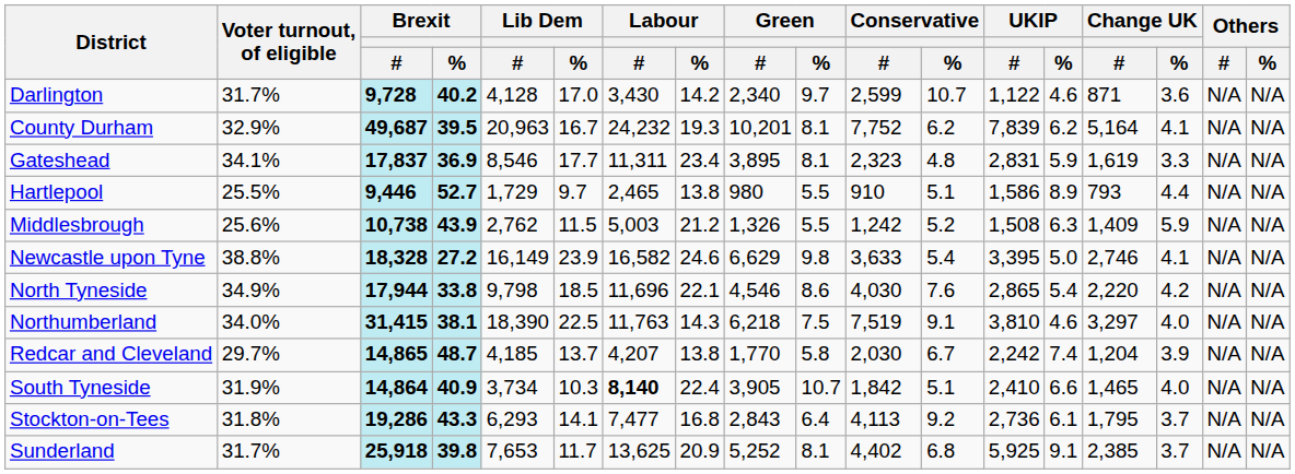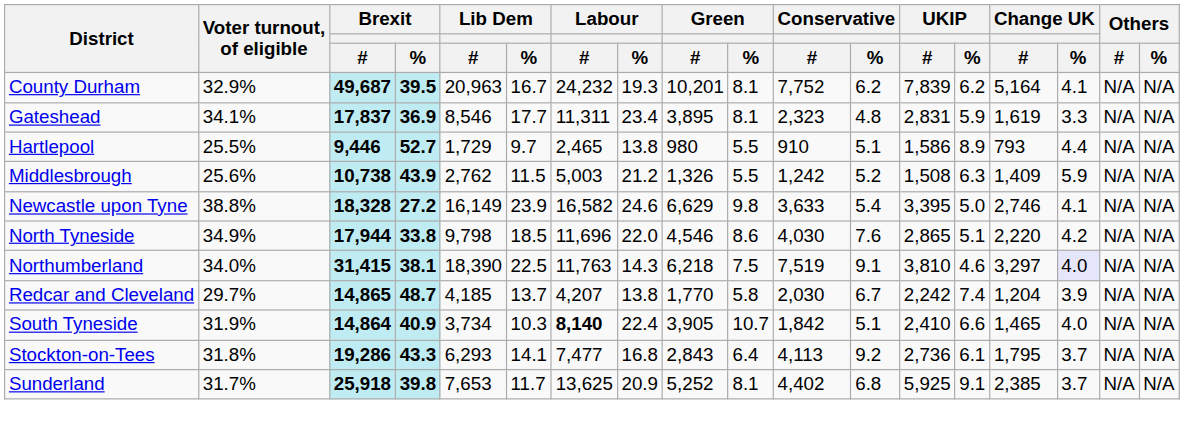- row: Darlington | 31.7% | 9,728 | 40.2 | 4,128 | 17.0 | 3,430 | 14.2 | 2,340 | 9.7 | 2,599 | 10.7 | 1,122 | 4.6 | 871 | 3.6 | N/A | N/A
North Tyneside | Labour / %: 22.1 -> 22.0
North Tyneside | UKIP / %: 5.4 -> 5.1
Northumberland | Change UK / %: no background -> lavender background
